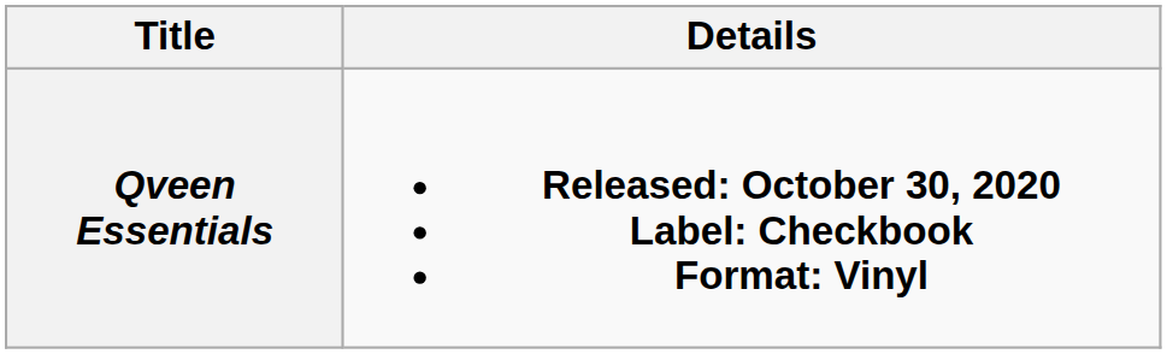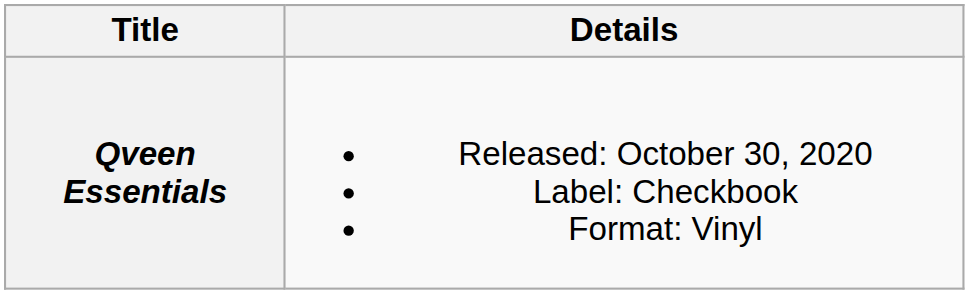Qveen Essentials | Details: bold -> normal
